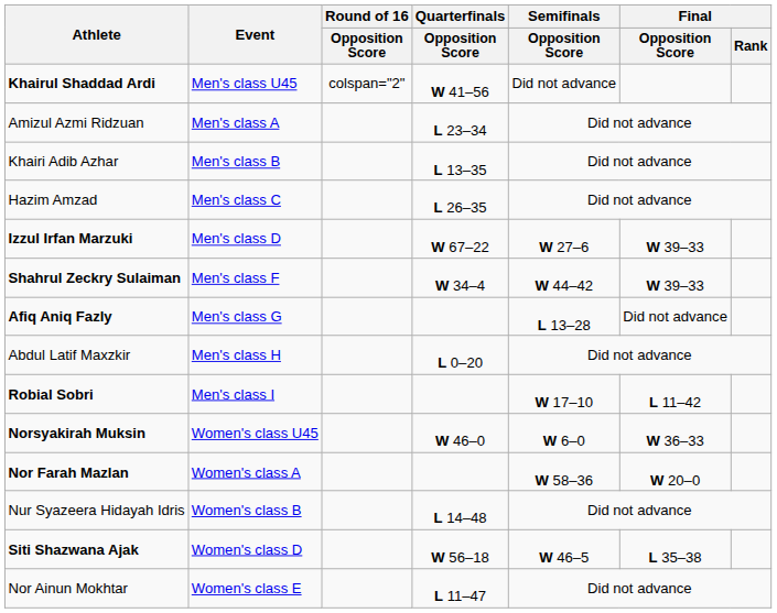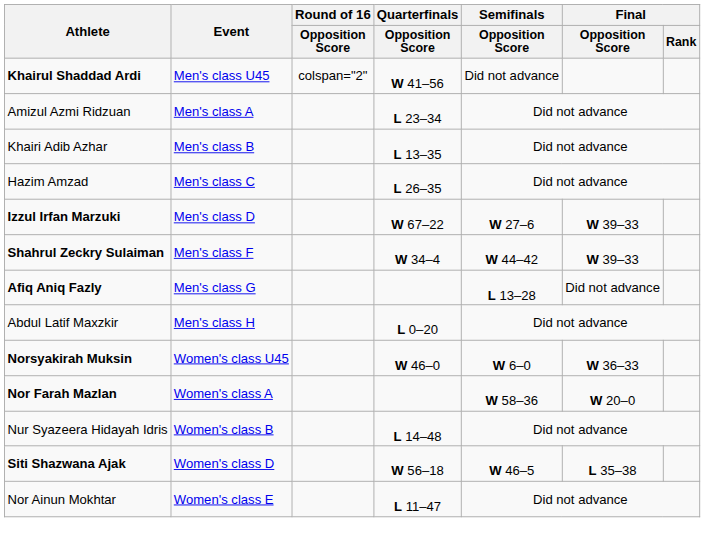- row: Robial Sobri | Men's class I | W 17–10 | L 11–42
